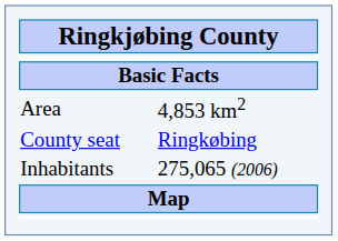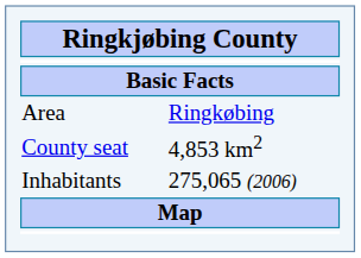row 3 | column 2: 4,853 km2 -> Ringkøbing
row 4 | column 2: Ringkøbing -> 4,853 km2
